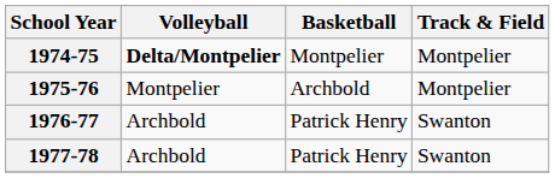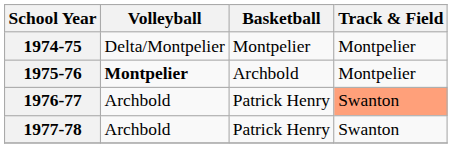1974-75 | Volleyball: bold -> normal
1975-76 | Volleyball: normal -> bold
1976-77 | Track & Field: no background -> lightsalmon background
